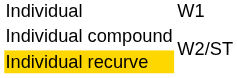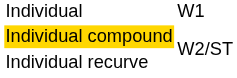Individual compound | column 1: no background -> gold background
Individual recurve | column 1: gold background -> no background
